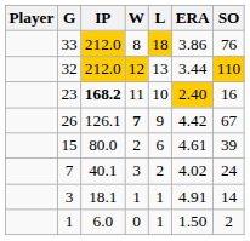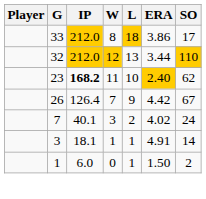33 | SO: 76 -> 17
23 | SO: 16 -> 62
26 | IP: 126.1 -> 126.4
26 | W: bold -> normal
- row: 15 | 80.0 | 2 | 6 | 4.61 | 39
